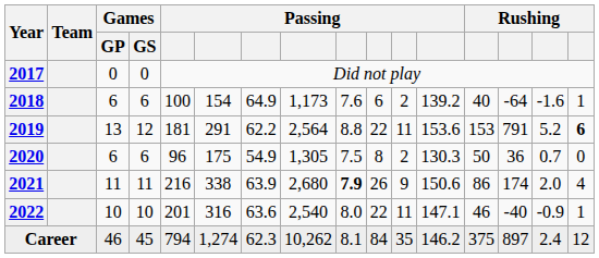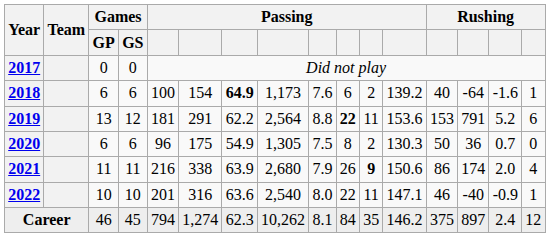2018 | column 7: normal -> bold
2019 | column 10: normal -> bold
2019 | column 16: bold -> normal
2021 | column 9: bold -> normal
2021 | column 11: normal -> bold
